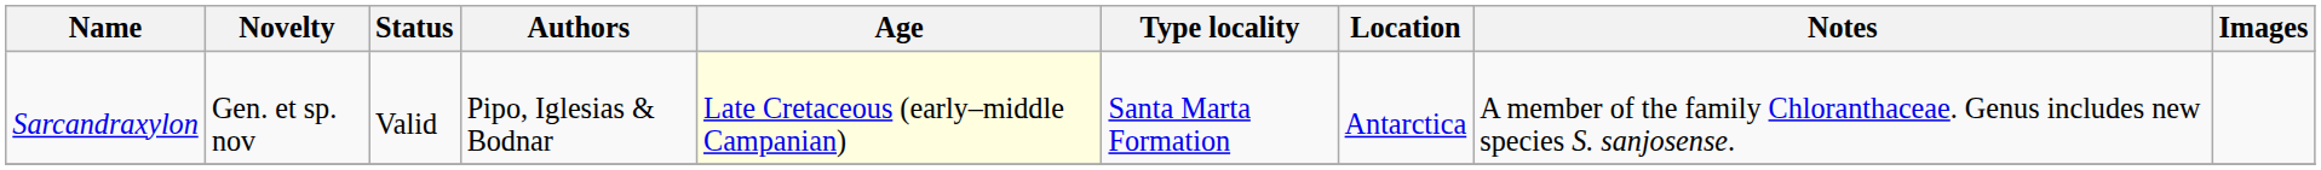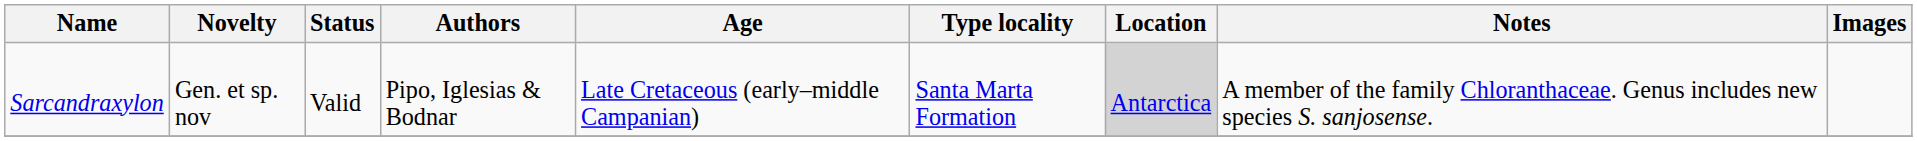Sarcandraxylon | Age: lightyellow background -> no background
Sarcandraxylon | Location: no background -> lightgrey background
